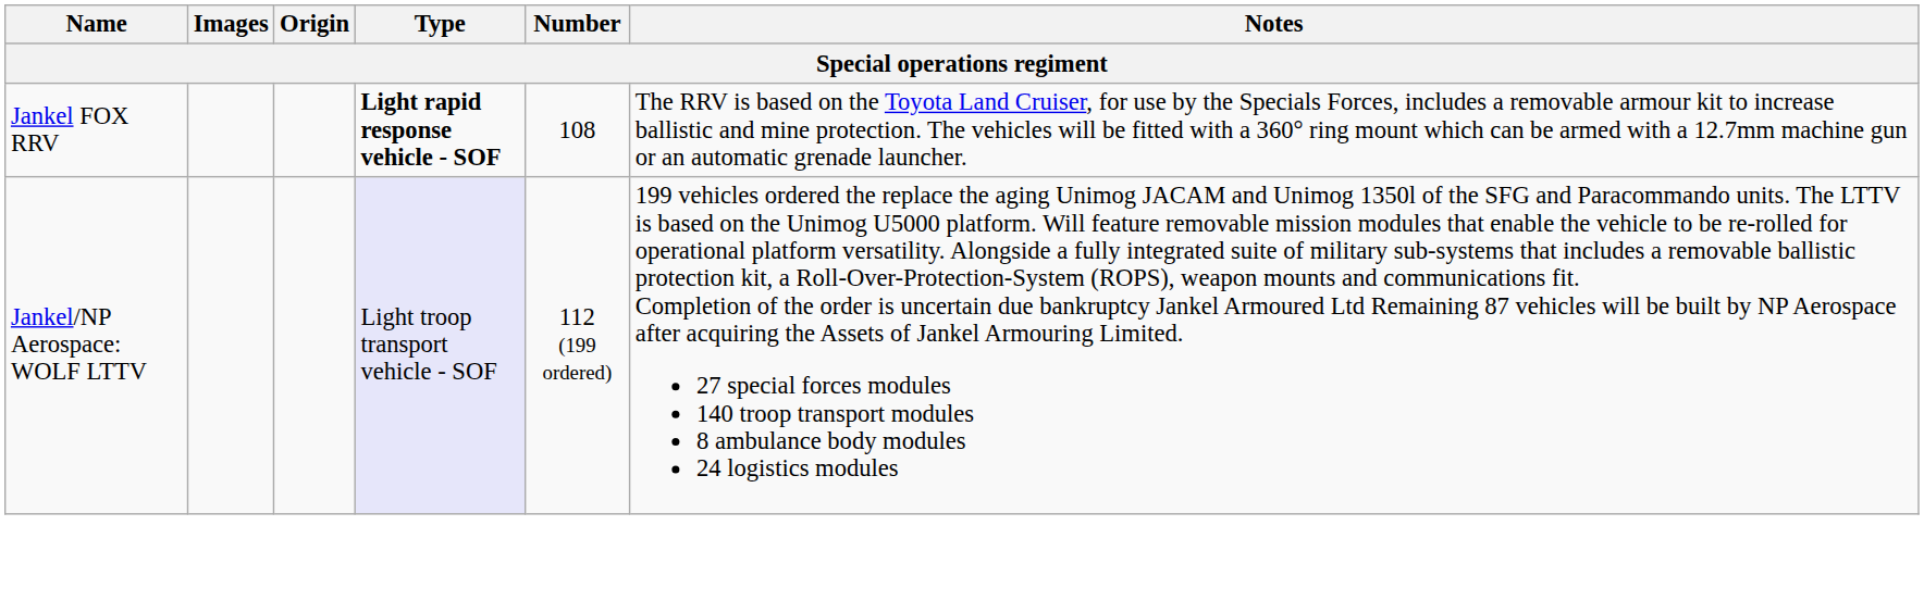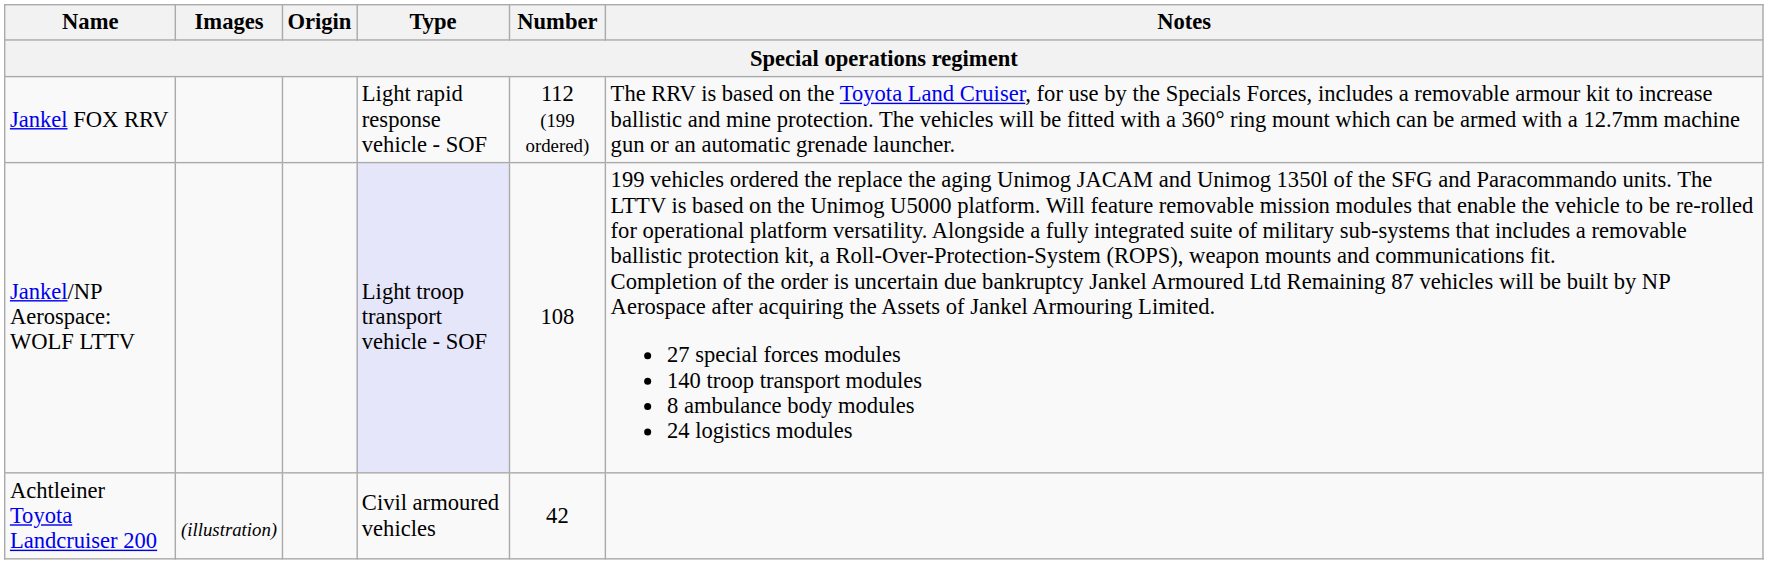Jankel FOX RRV | Type: bold -> normal
Jankel FOX RRV | Number: 108 -> 112 (199 ordered)
Jankel/NP Aerospace: WOLF LTTV | Number: 112 (199 ordered) -> 108
+ row: Achtleiner Toyota Landcruiser 200 | (illustration) | Civil armoured vehicles | 42
